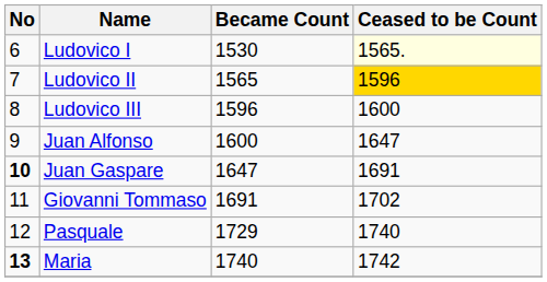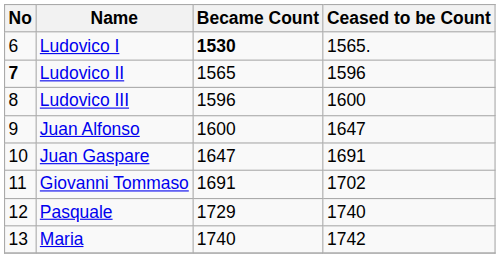Ludovico I | Became Count: normal -> bold
Ludovico I | Ceased to be Count: lightyellow background -> no background
Ludovico II | No: normal -> bold
Ludovico II | Ceased to be Count: gold background -> no background
Juan Gaspare | No: bold -> normal
Maria | No: bold -> normal
